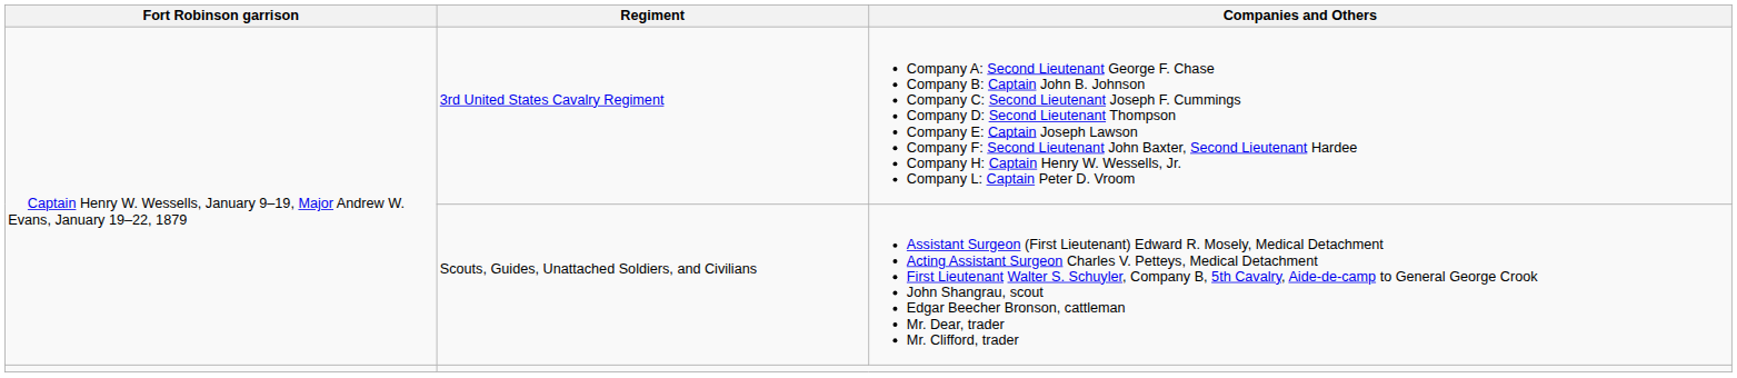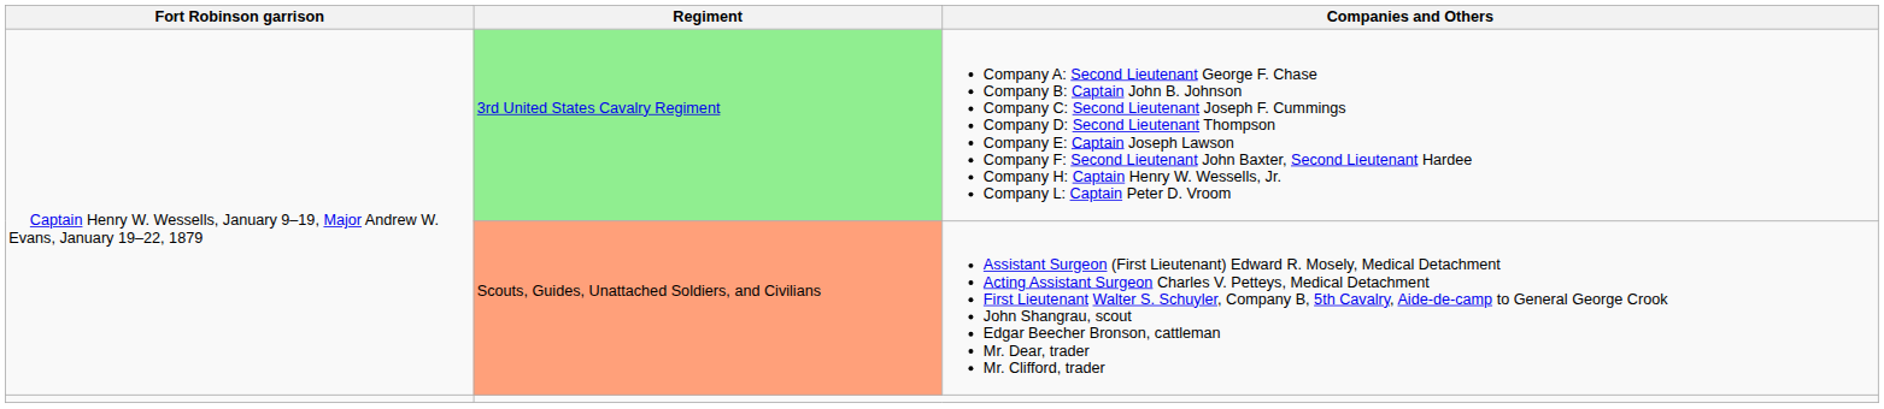3rd United States Cavalry Regiment | Regiment: no background -> lightgreen background
Scouts, Guides, Unattached Soldiers, and Civilians | Regiment: no background -> lightsalmon background
